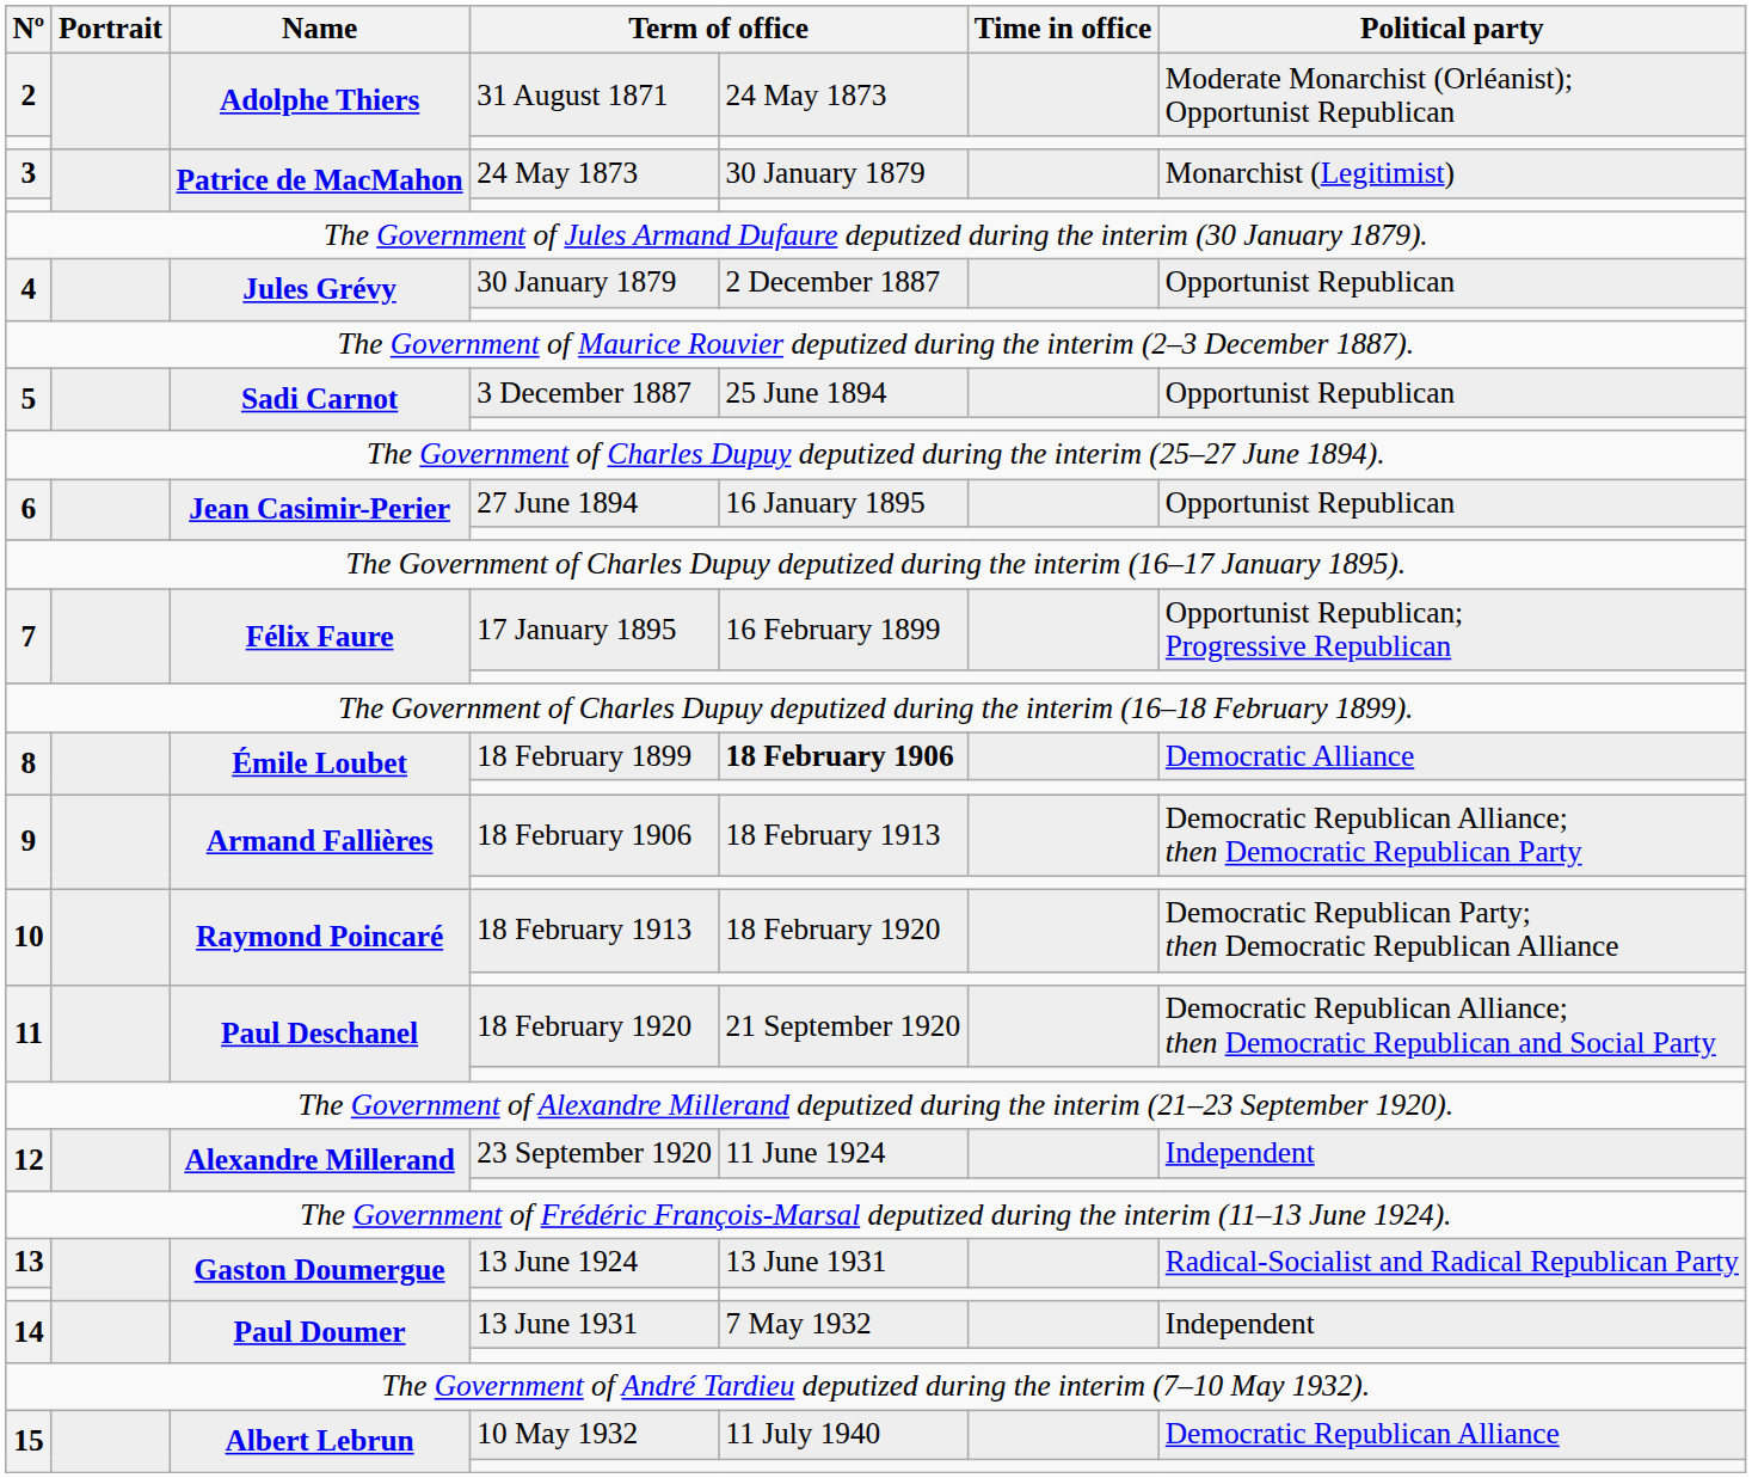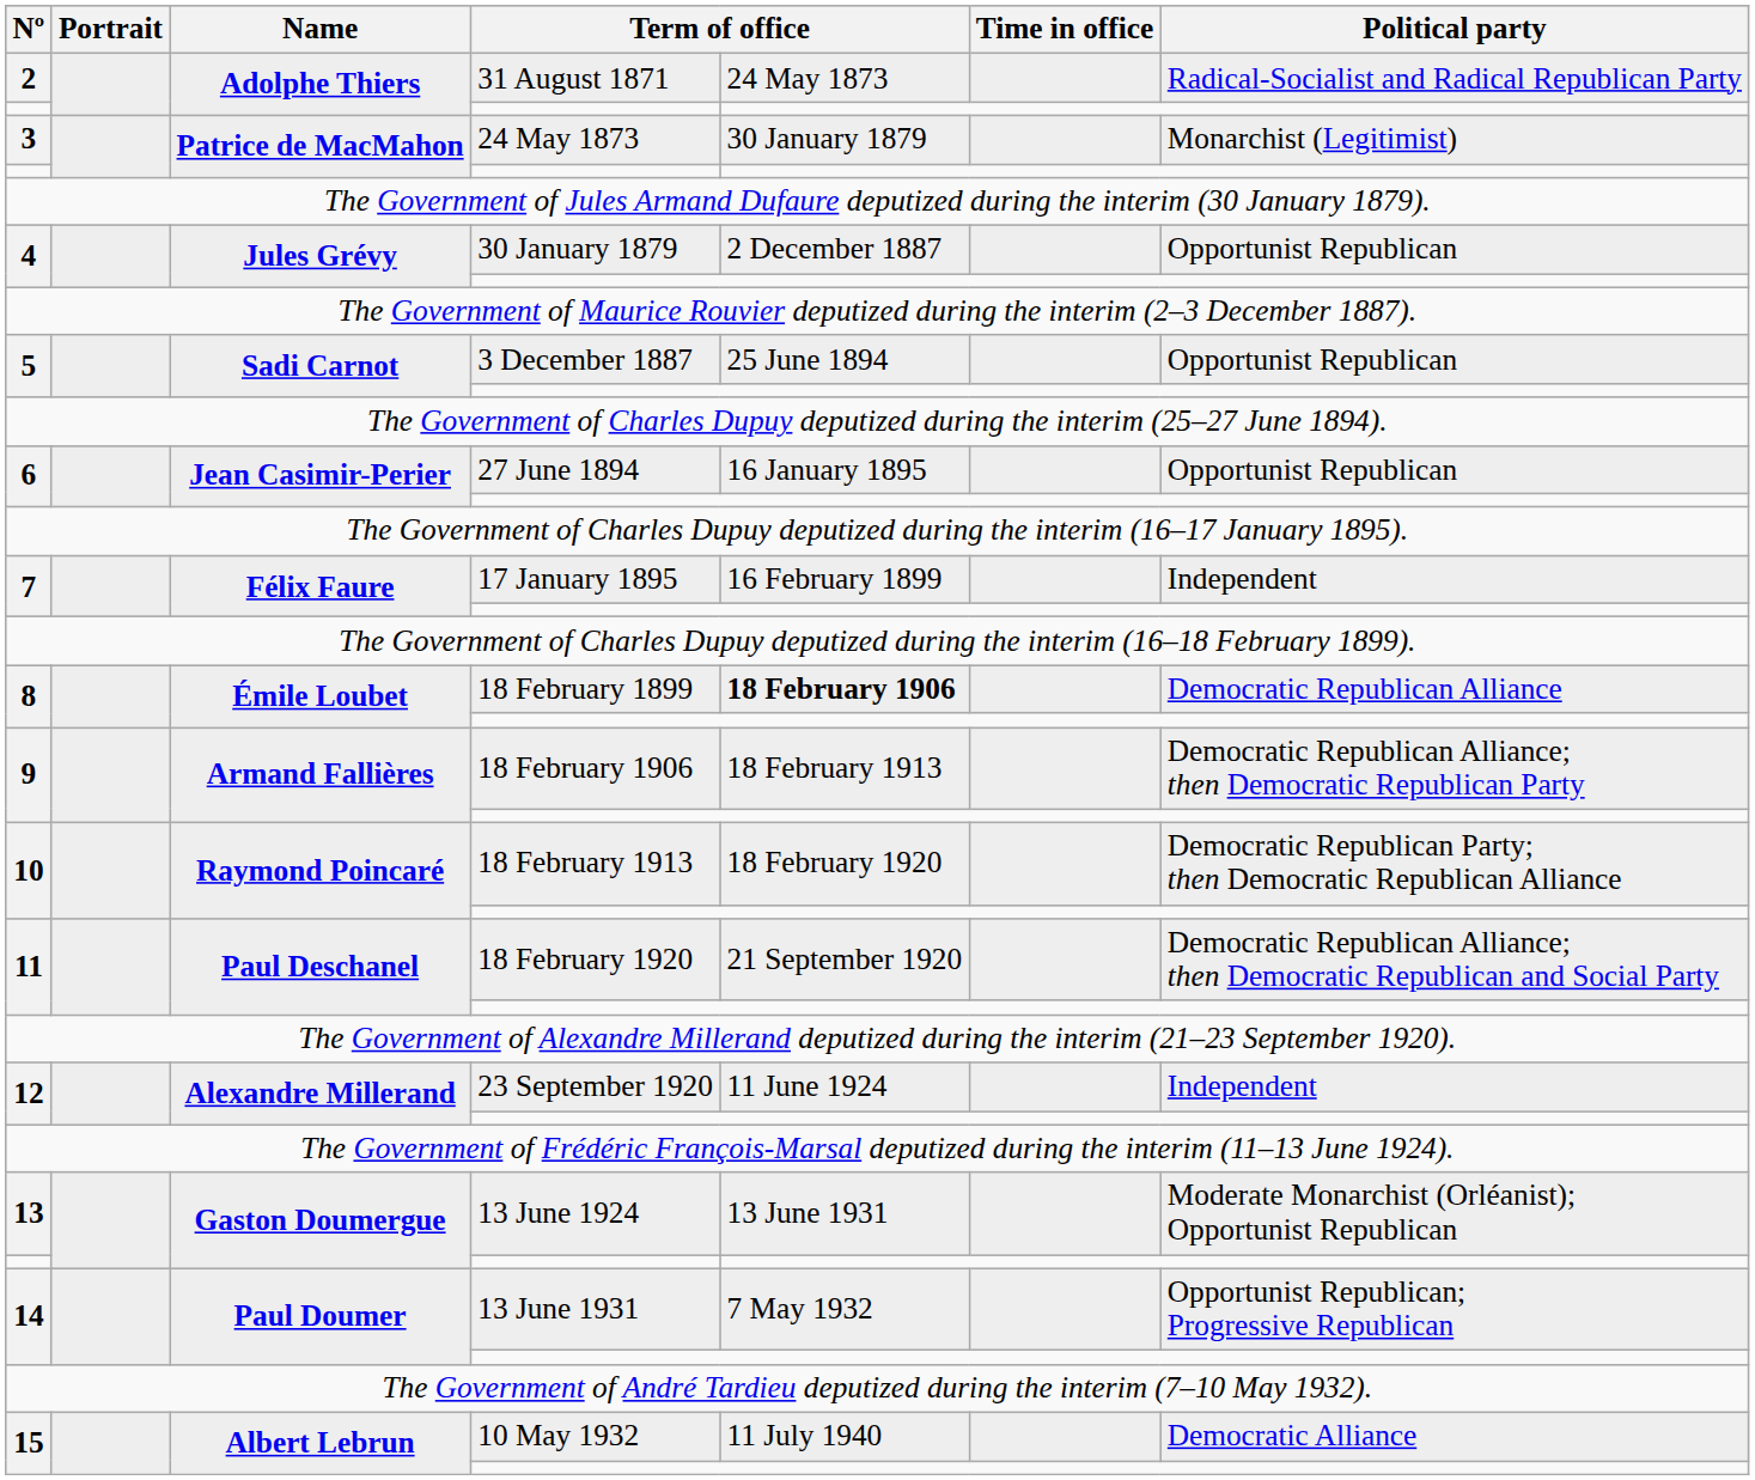2 | Political party: Moderate Monarchist (Orléanist); Opportunist Republican -> Radical-Socialist and Radical Republican Party
7 / 17 January 1895 | Political party: Opportunist Republican; Progressive Republican -> Independent
8 / 18 February 1899 | Political party: Democratic Alliance -> Democratic Republican Alliance
13 | Political party: Radical-Socialist and Radical Republican Party -> Moderate Monarchist (Orléanist); Opportunist Republican
14 / 13 June 1931 | Political party: Independent -> Opportunist Republican; Progressive Republican
15 / 10 May 1932 | Political party: Democratic Republican Alliance -> Democratic Alliance
